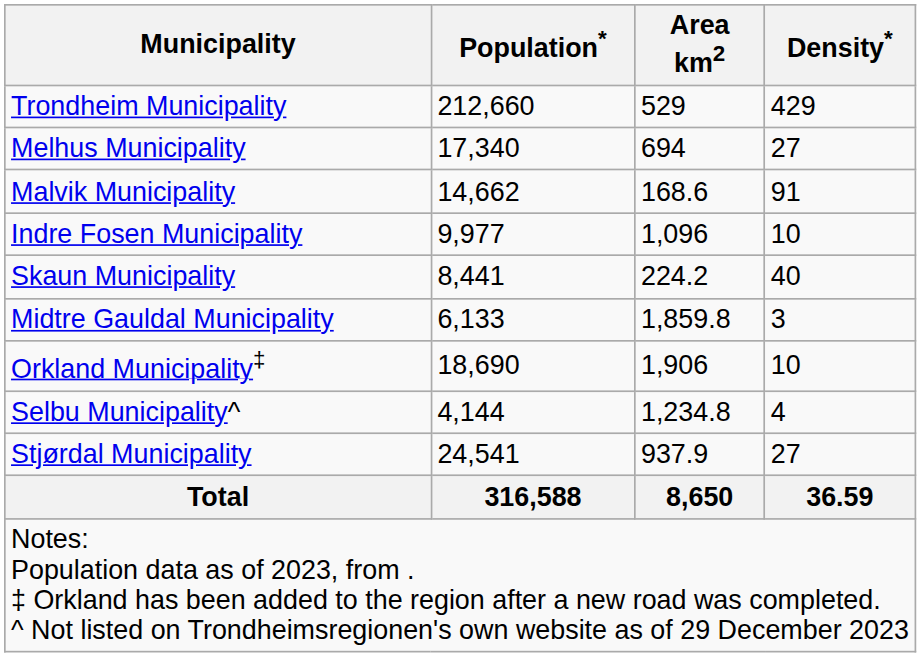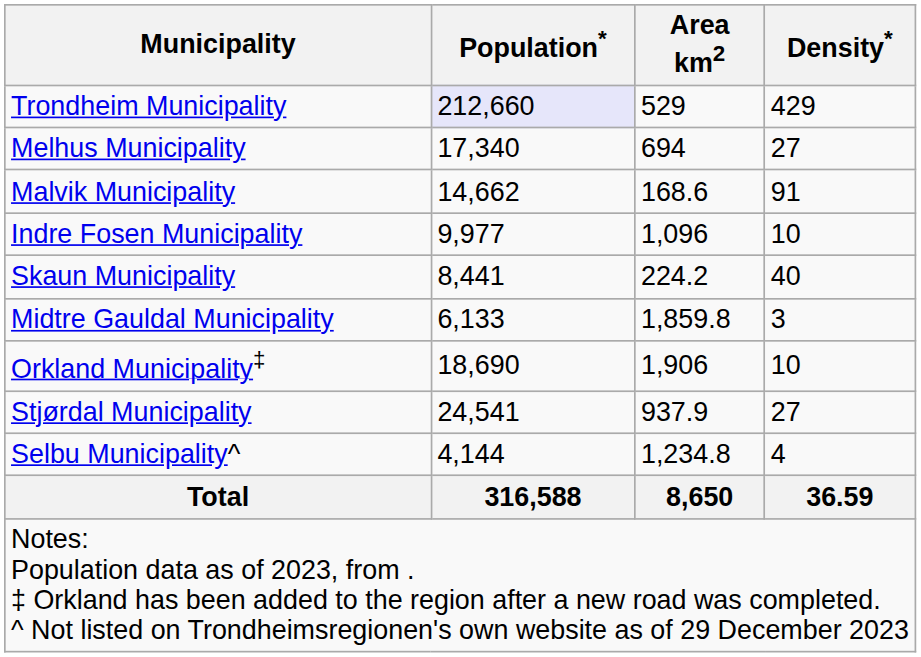Trondheim Municipality | Population*: no background -> lavender background
rows swapped: Selbu Municipality^ <-> Stjørdal Municipality
